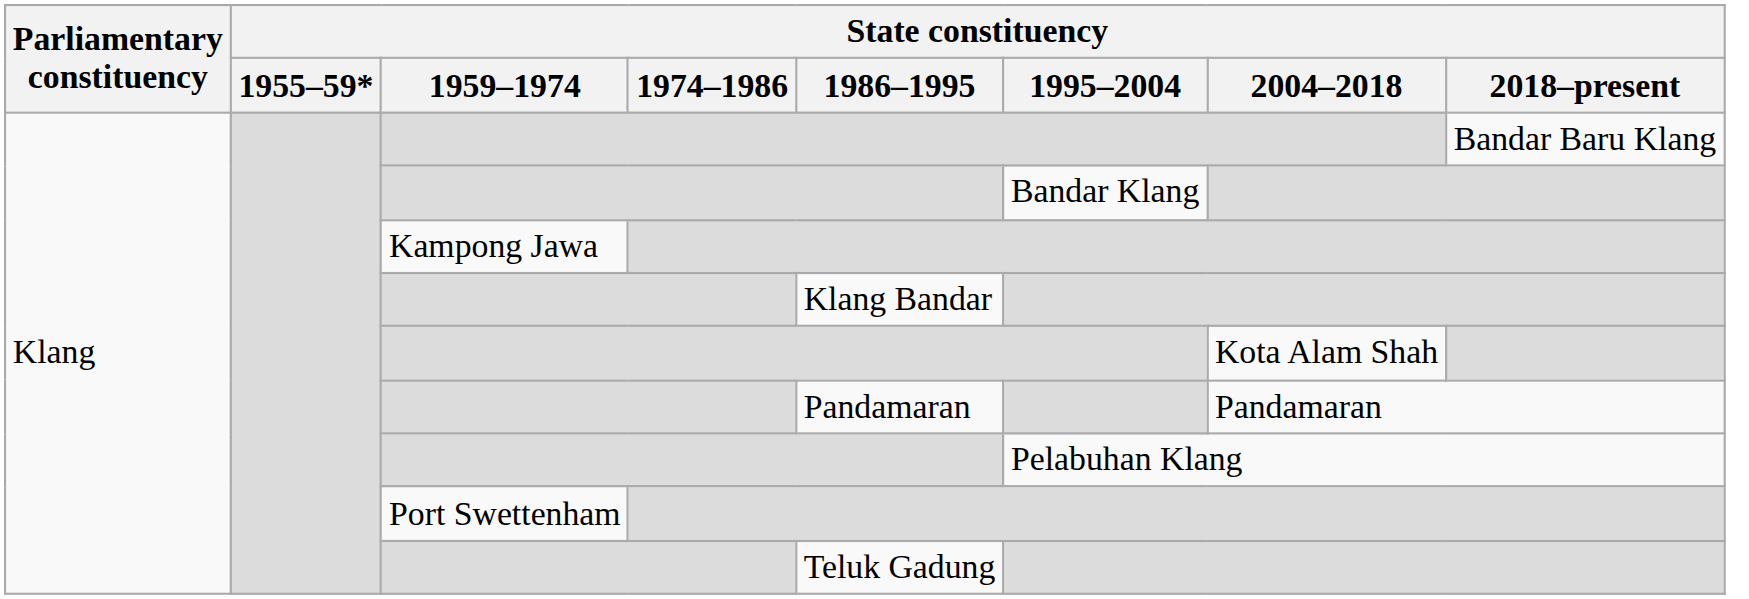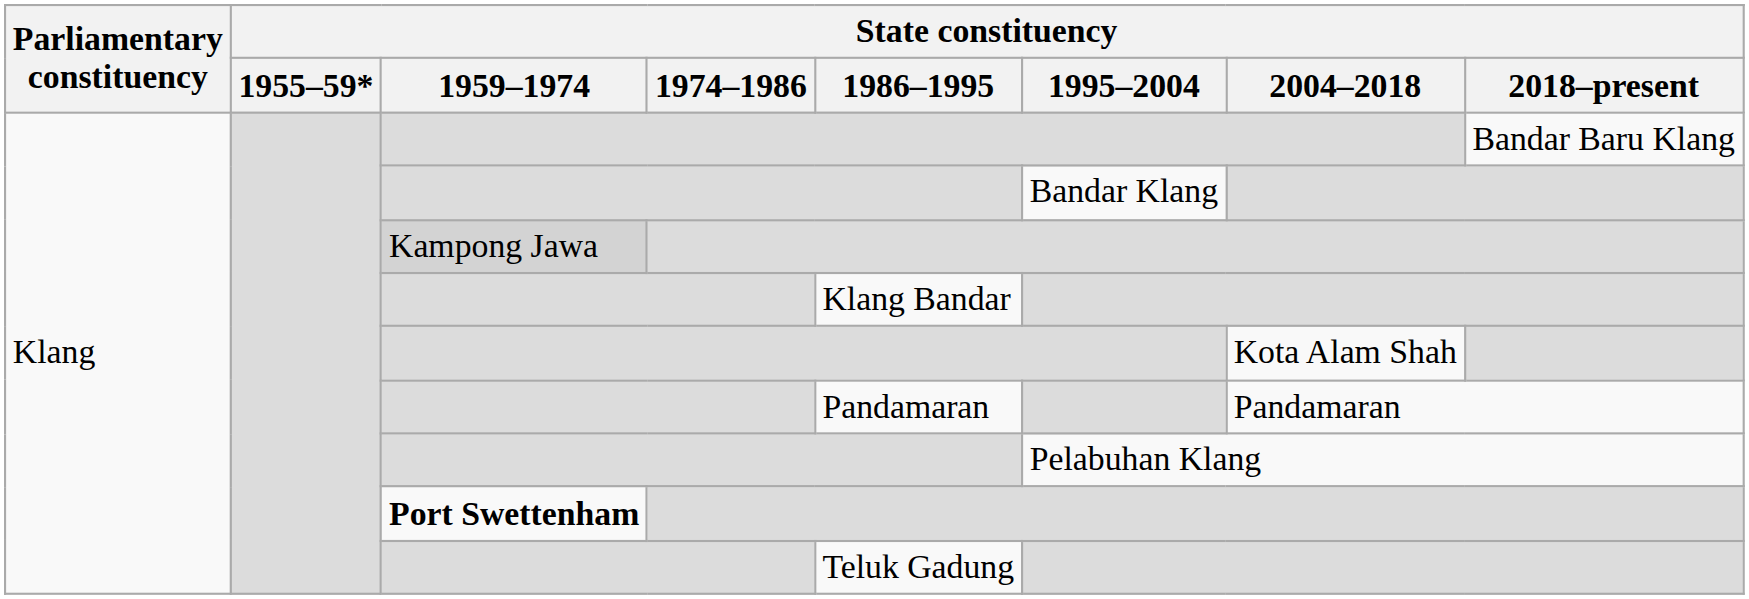Kampong Jawa | State constituency / 1959–1974: no background -> lightgrey background
Port Swettenham | State constituency / 1959–1974: normal -> bold
